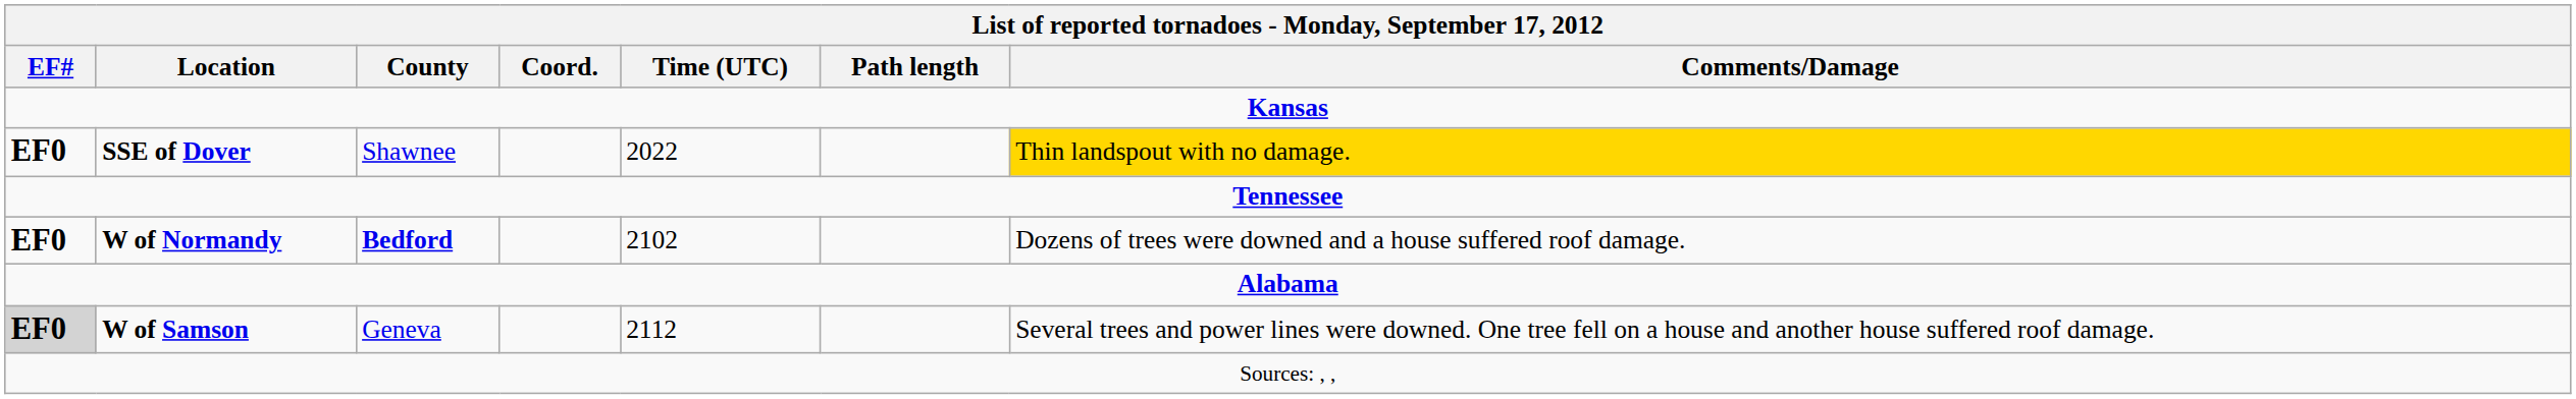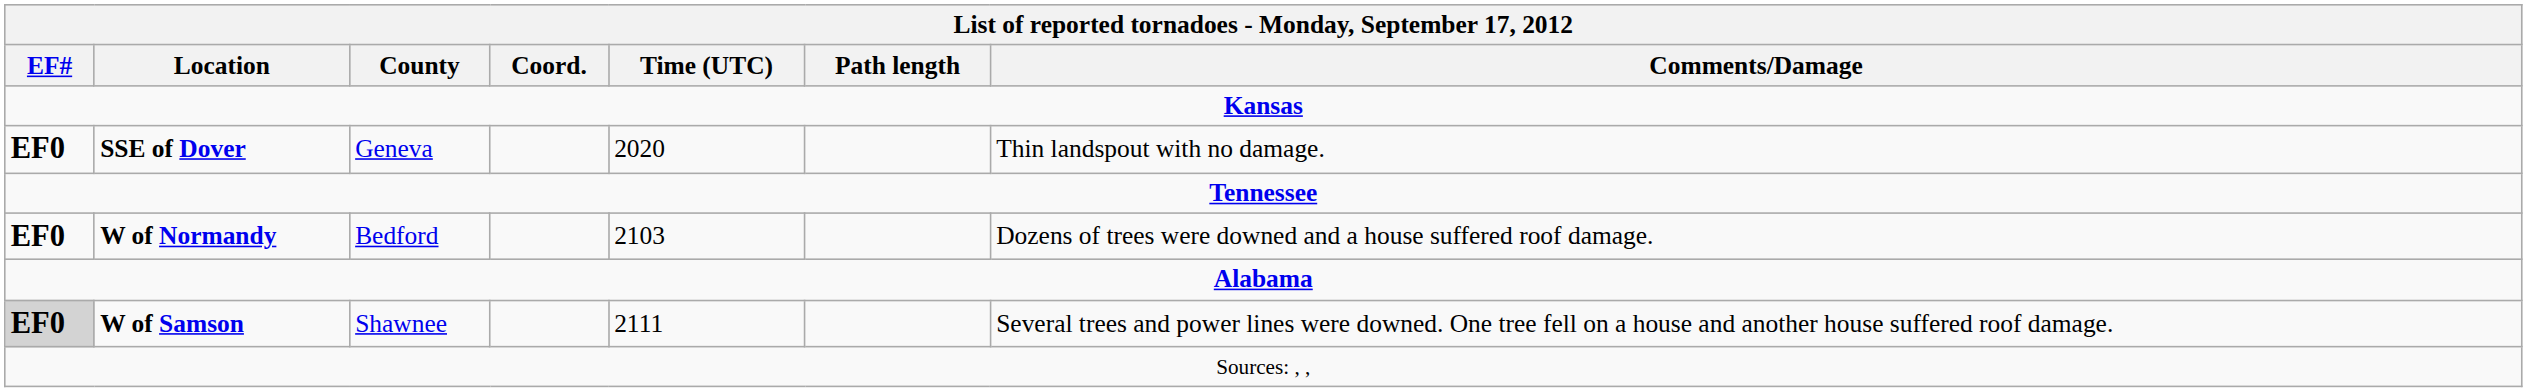SSE of Dover | County: Shawnee -> Geneva
SSE of Dover | Time (UTC): 2022 -> 2020
SSE of Dover | Comments/Damage: gold background -> no background
W of Normandy | County: bold -> normal
W of Normandy | Time (UTC): 2102 -> 2103
W of Samson | County: Geneva -> Shawnee
W of Samson | Time (UTC): 2112 -> 2111
